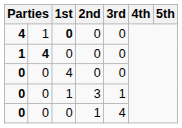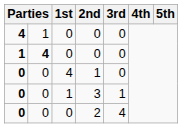row 2 | 1st: bold -> normal
row 4 | 2nd: 0 -> 1
row 6 | 2nd: 1 -> 2
